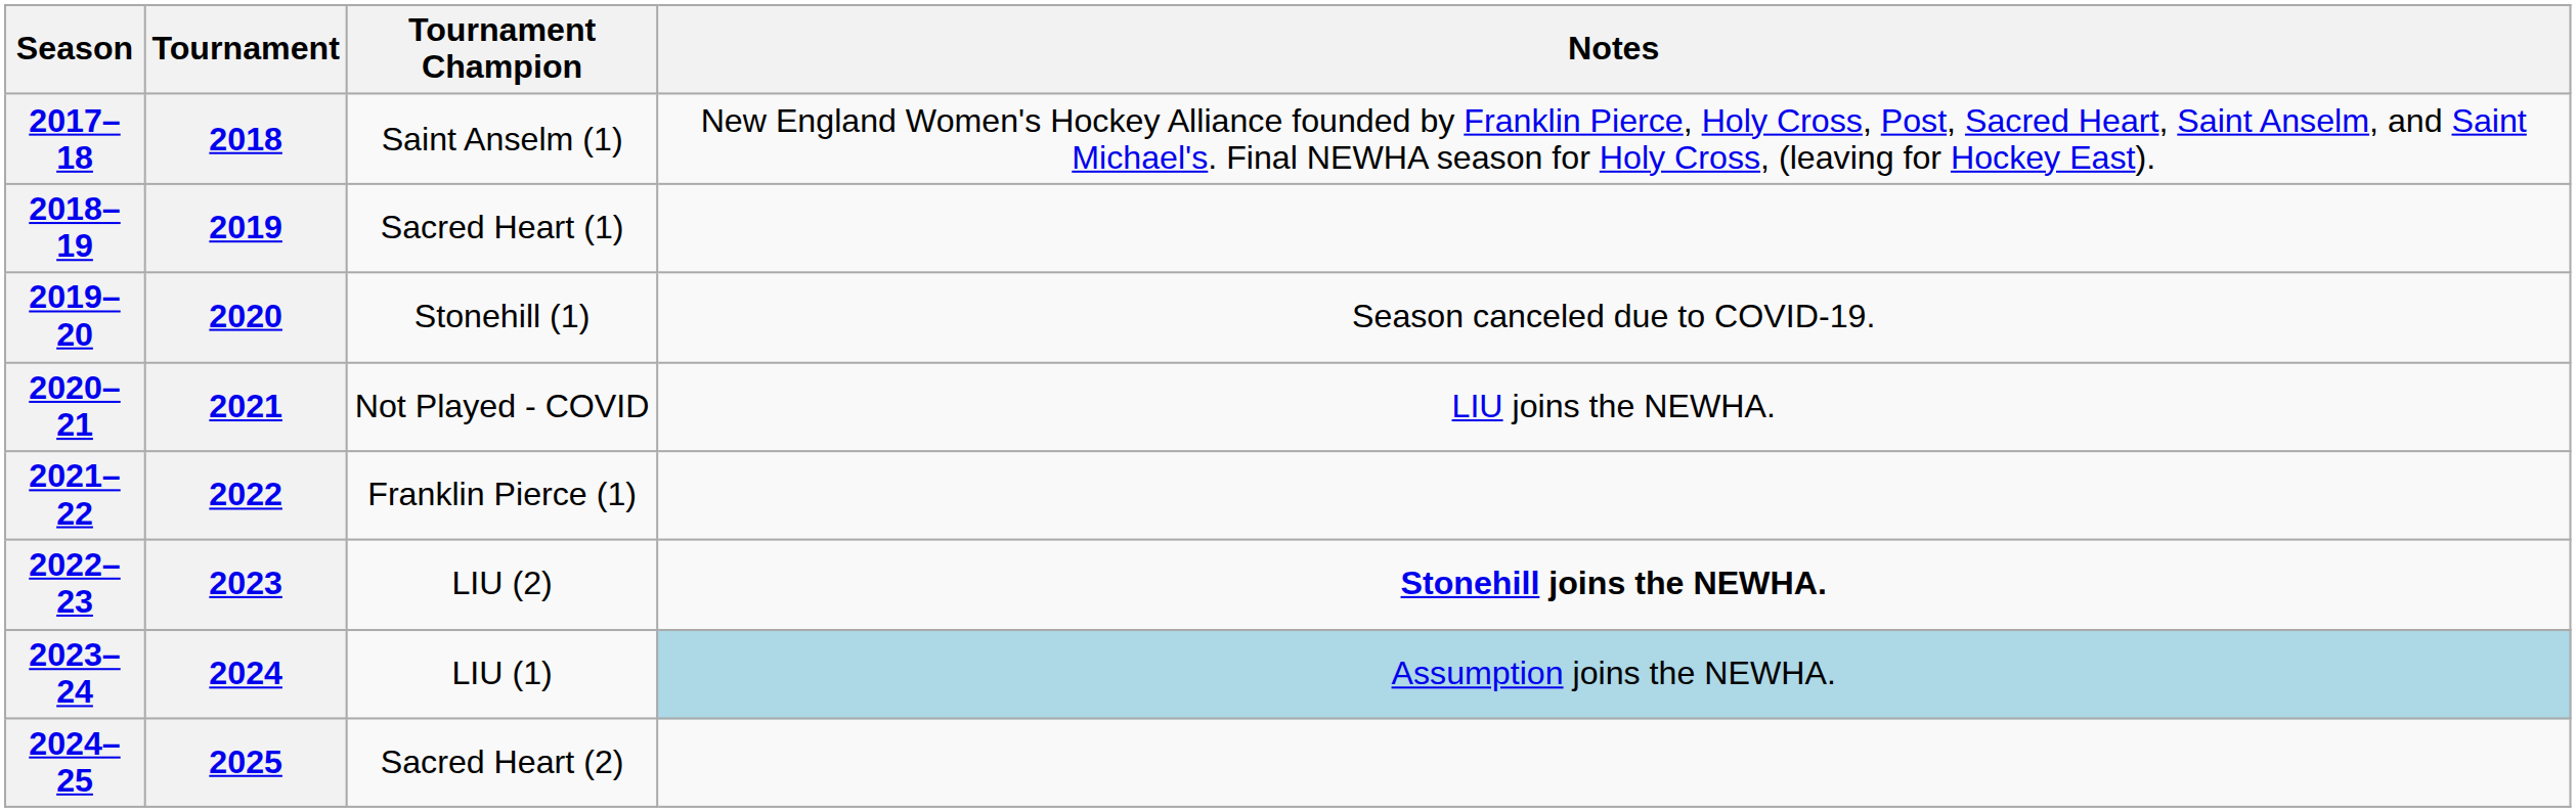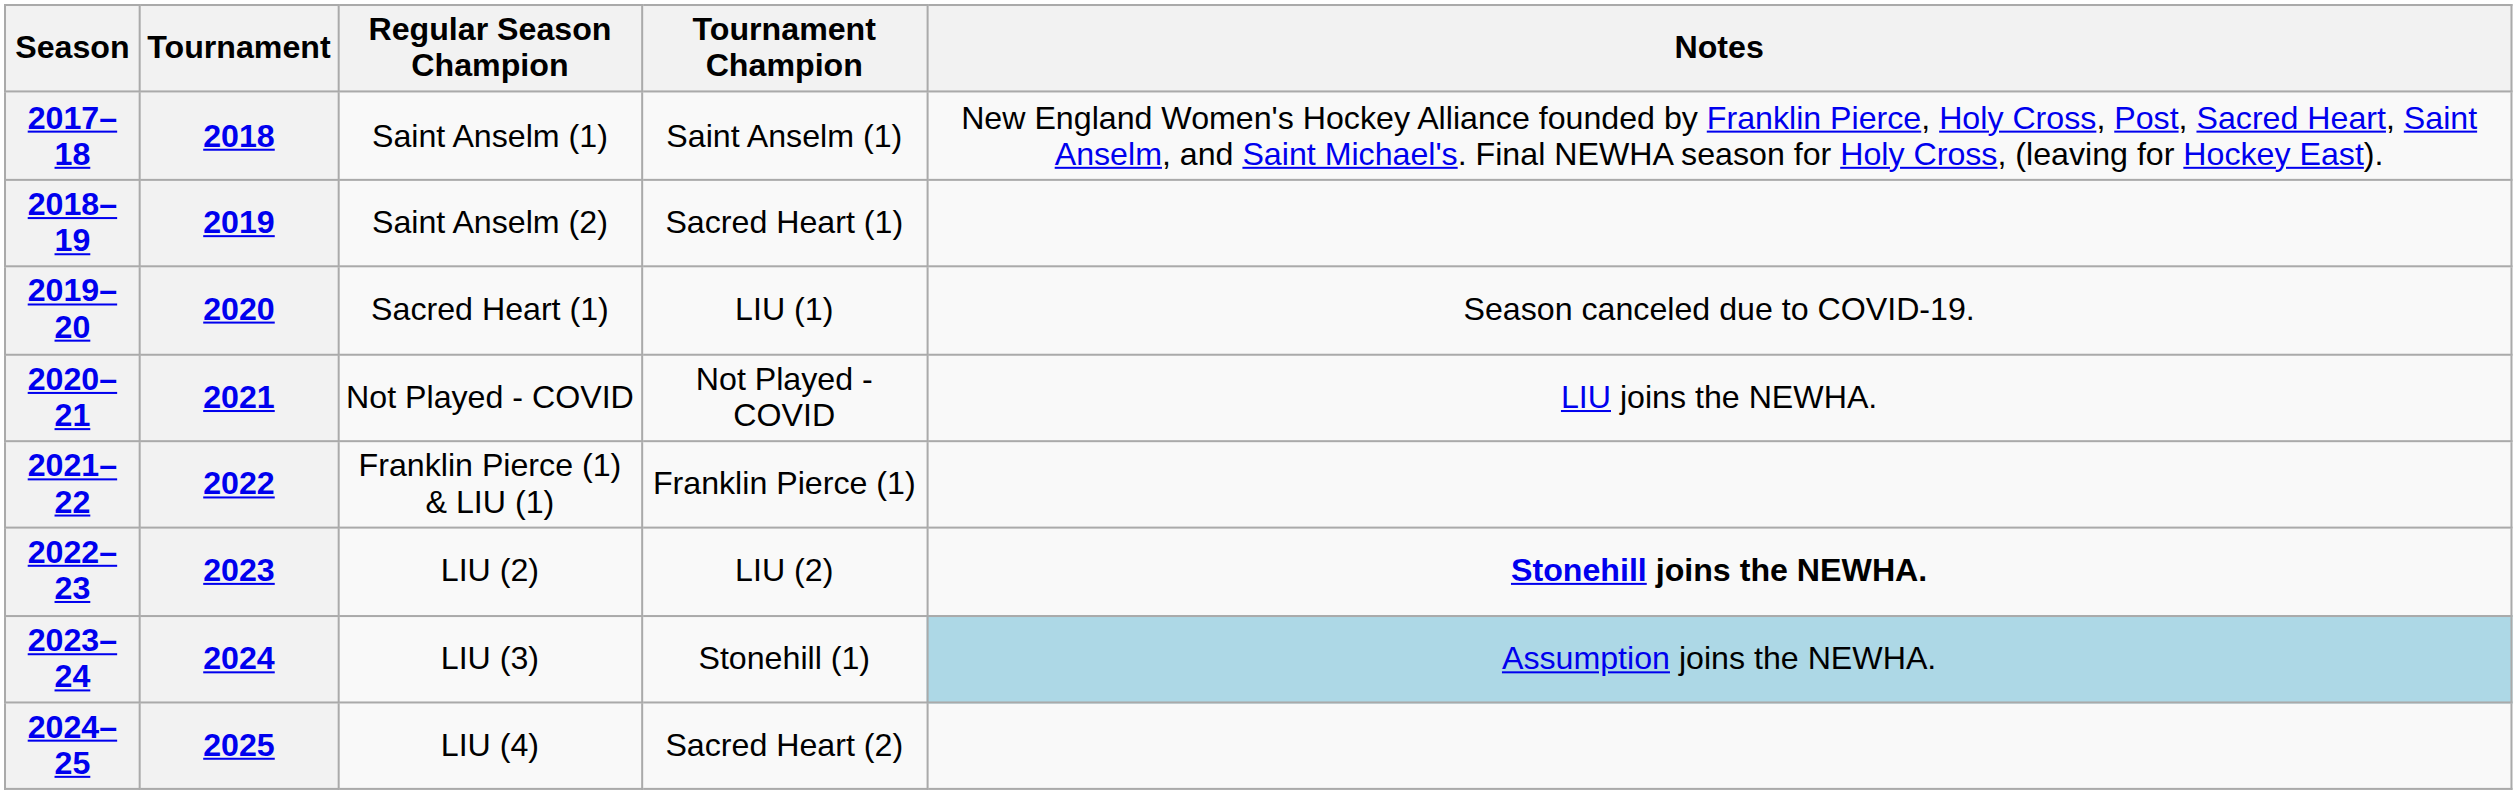+ column: Regular Season Champion | Saint Anselm (1) | Saint Anselm (2) | Sacred Heart (1) | Not Played - COVID | Franklin Pierce (1) & LIU (1) | LIU (2) | LIU (3) | LIU (4)
2019–20 | Tournament Champion: Stonehill (1) -> LIU (1)
2023–24 | Tournament Champion: LIU (1) -> Stonehill (1)
